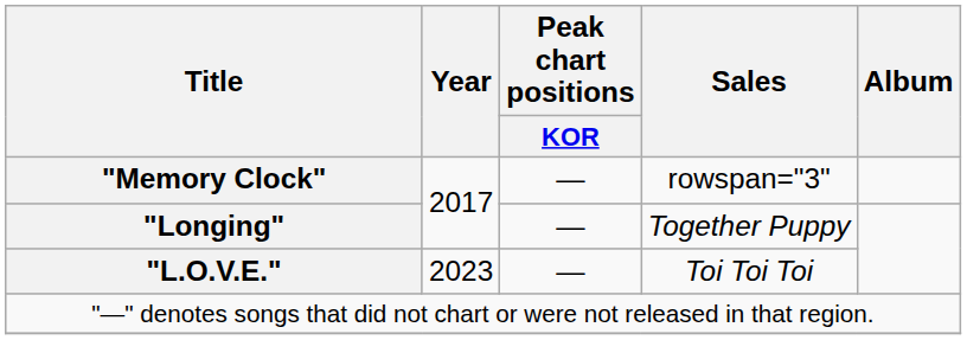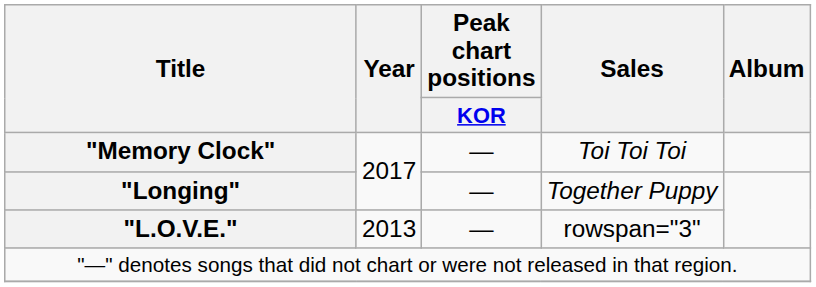"Memory Clock" | Sales: rowspan="3" -> Toi Toi Toi
"L.O.V.E." | Year: 2023 -> 2013
"L.O.V.E." | Sales: Toi Toi Toi -> rowspan="3"
